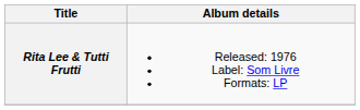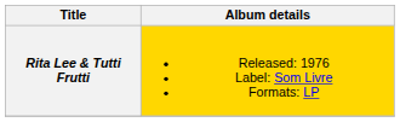Rita Lee & Tutti Frutti | Album details: no background -> gold background
